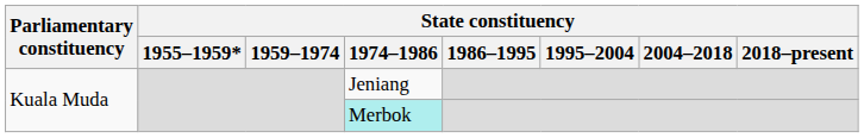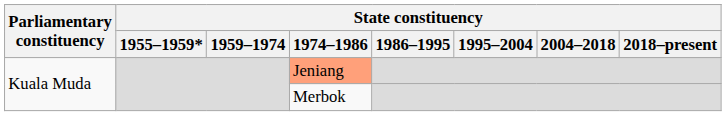Jeniang | State constituency / 1974–1986: no background -> lightsalmon background
Merbok | State constituency / 1974–1986: paleturquoise background -> no background
